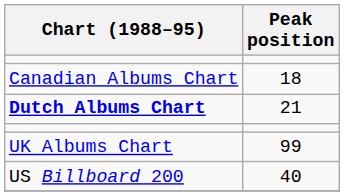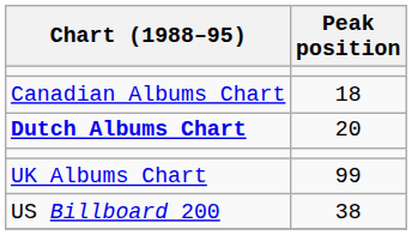row 4 | Peak position: 21 -> 20
row 7 | Peak position: 40 -> 38
